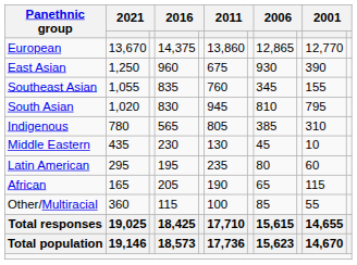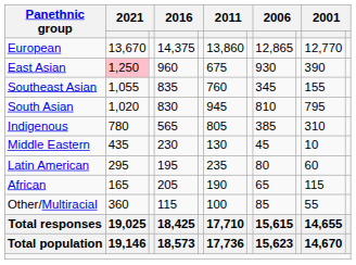East Asian | column 2: no background -> pink background
